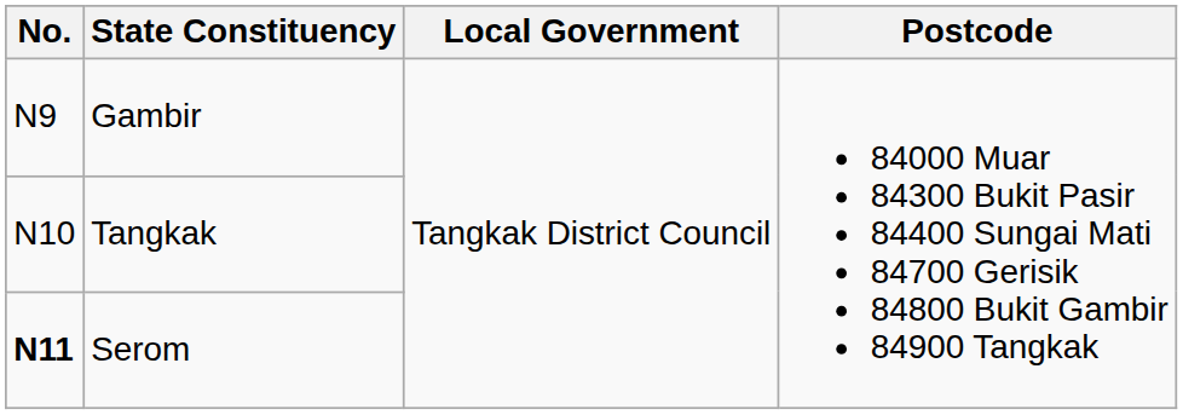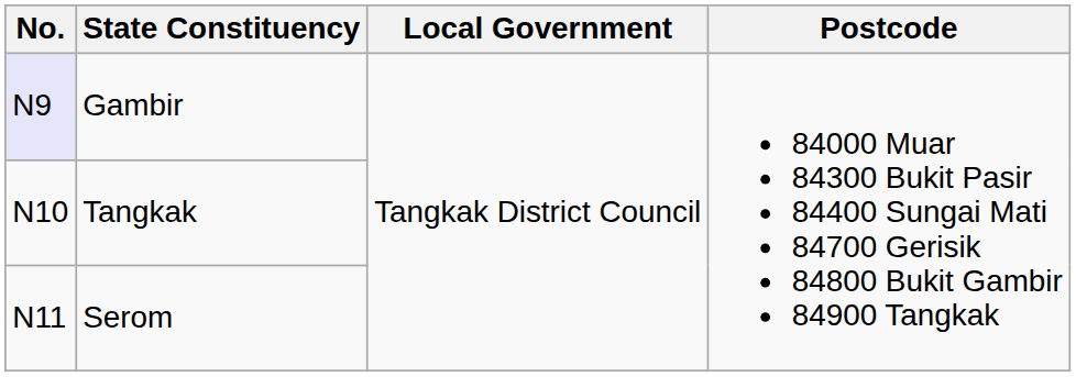Gambir | No.: no background -> lavender background
Serom | No.: bold -> normal
